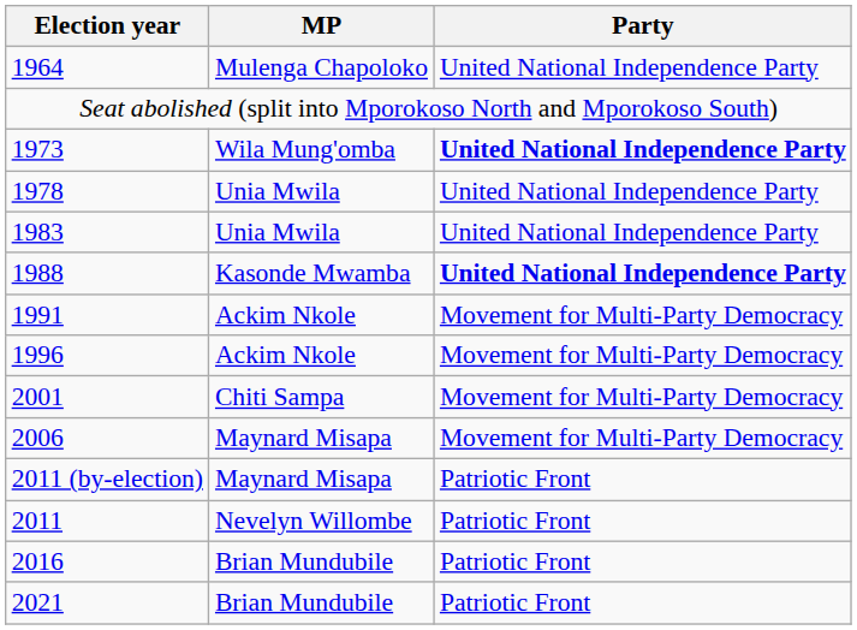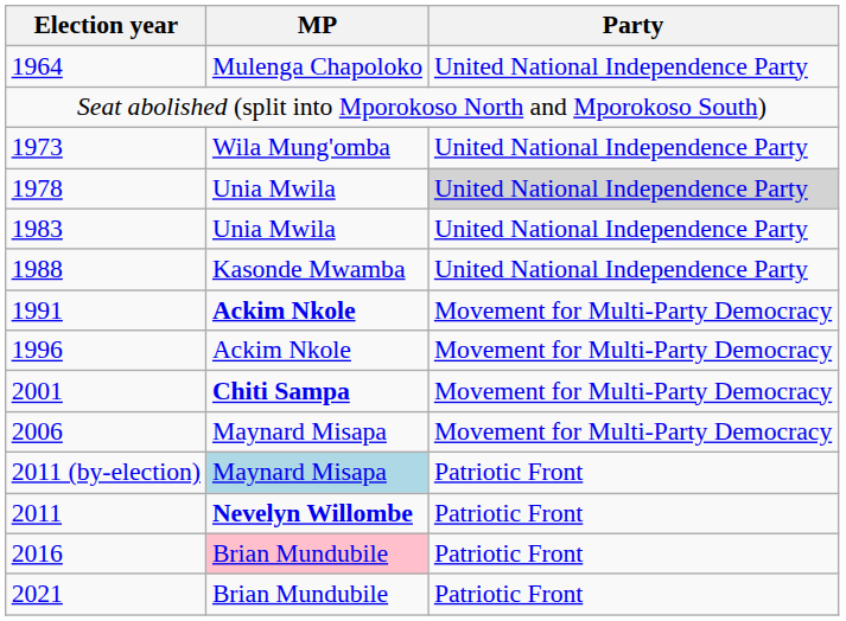1973 | Party: bold -> normal
1978 | Party: no background -> lightgrey background
1988 | Party: bold -> normal
1991 | MP: normal -> bold
2001 | MP: normal -> bold
2011 (by-election) | MP: no background -> lightblue background
2011 | MP: normal -> bold
2016 | MP: no background -> pink background
